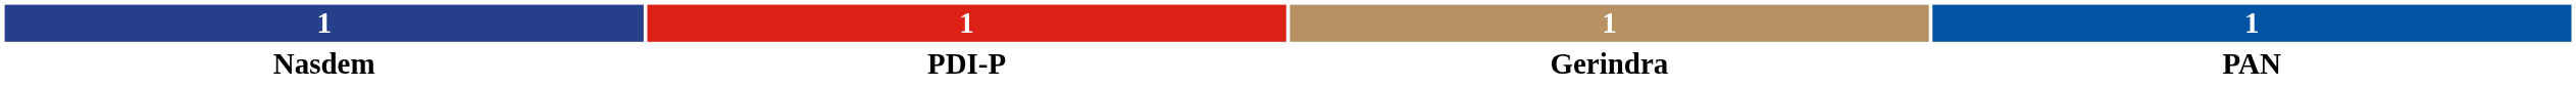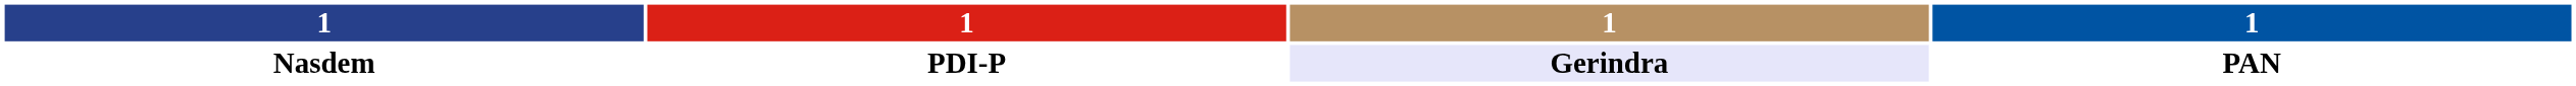Nasdem | column 3: no background -> lavender background
